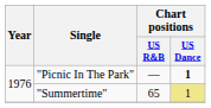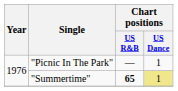"Picnic In The Park" | Chart positions / US Dance: bold -> normal
"Summertime" | Chart positions / US R&B: normal -> bold
